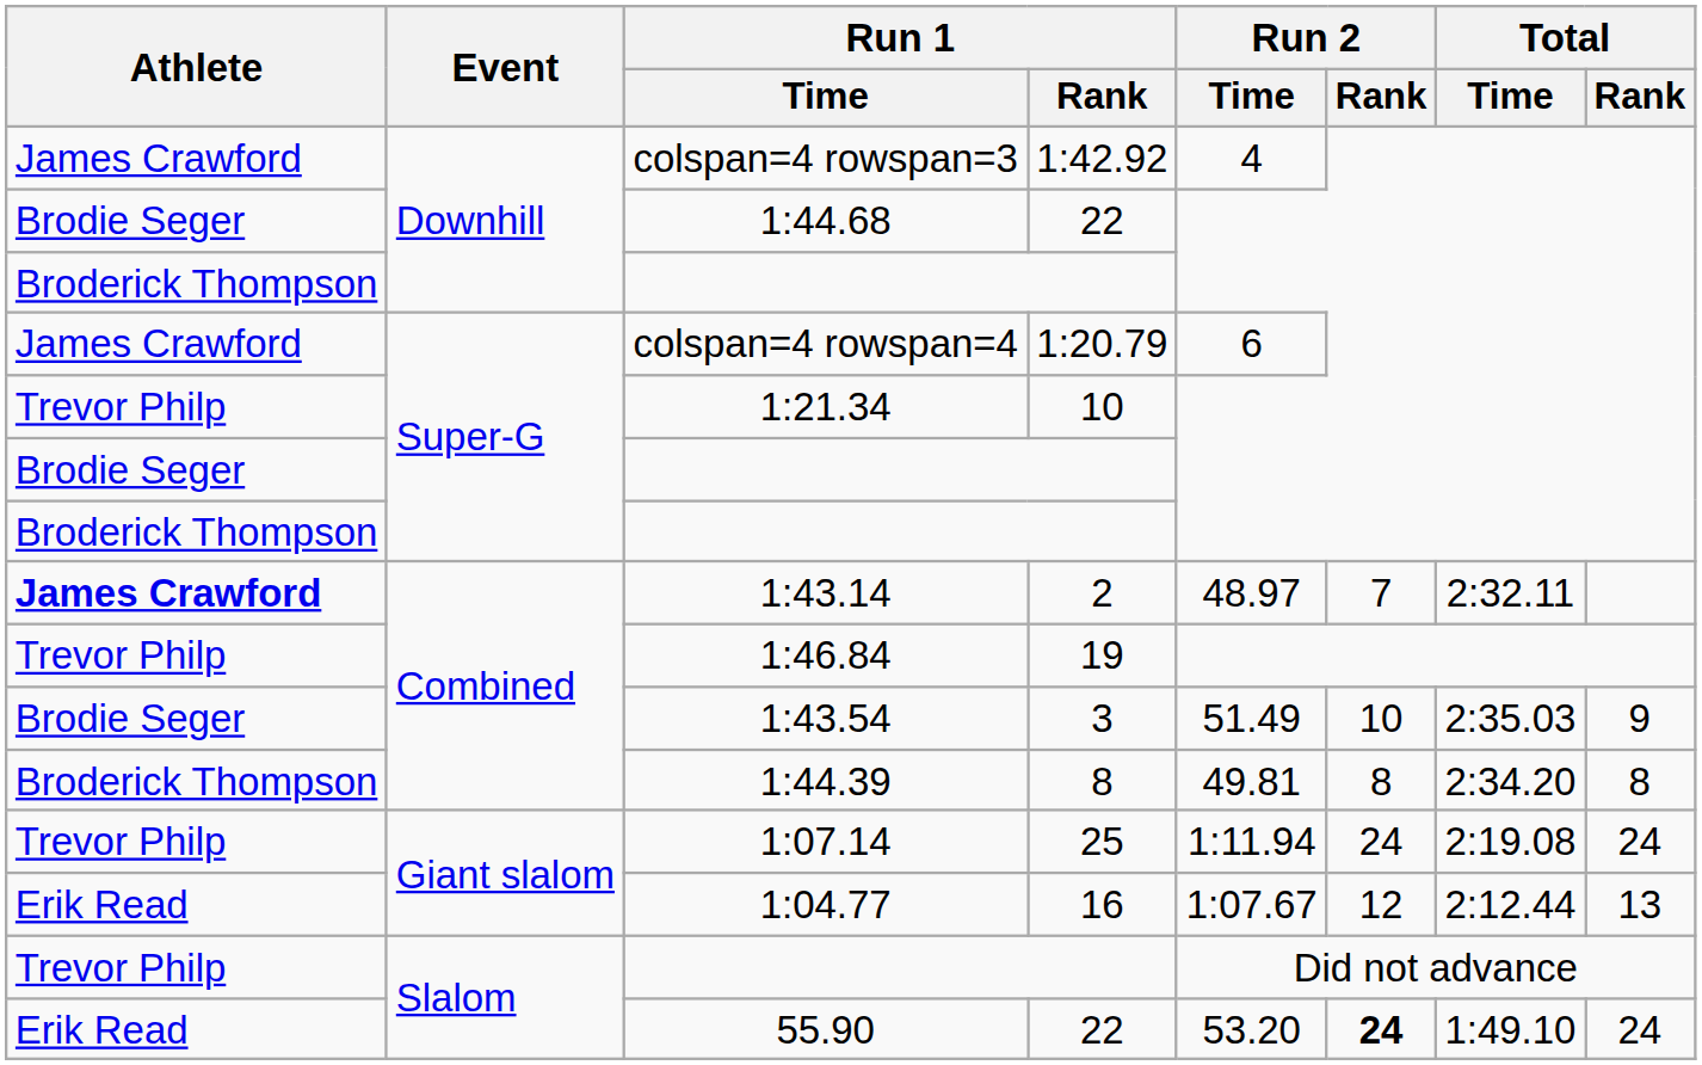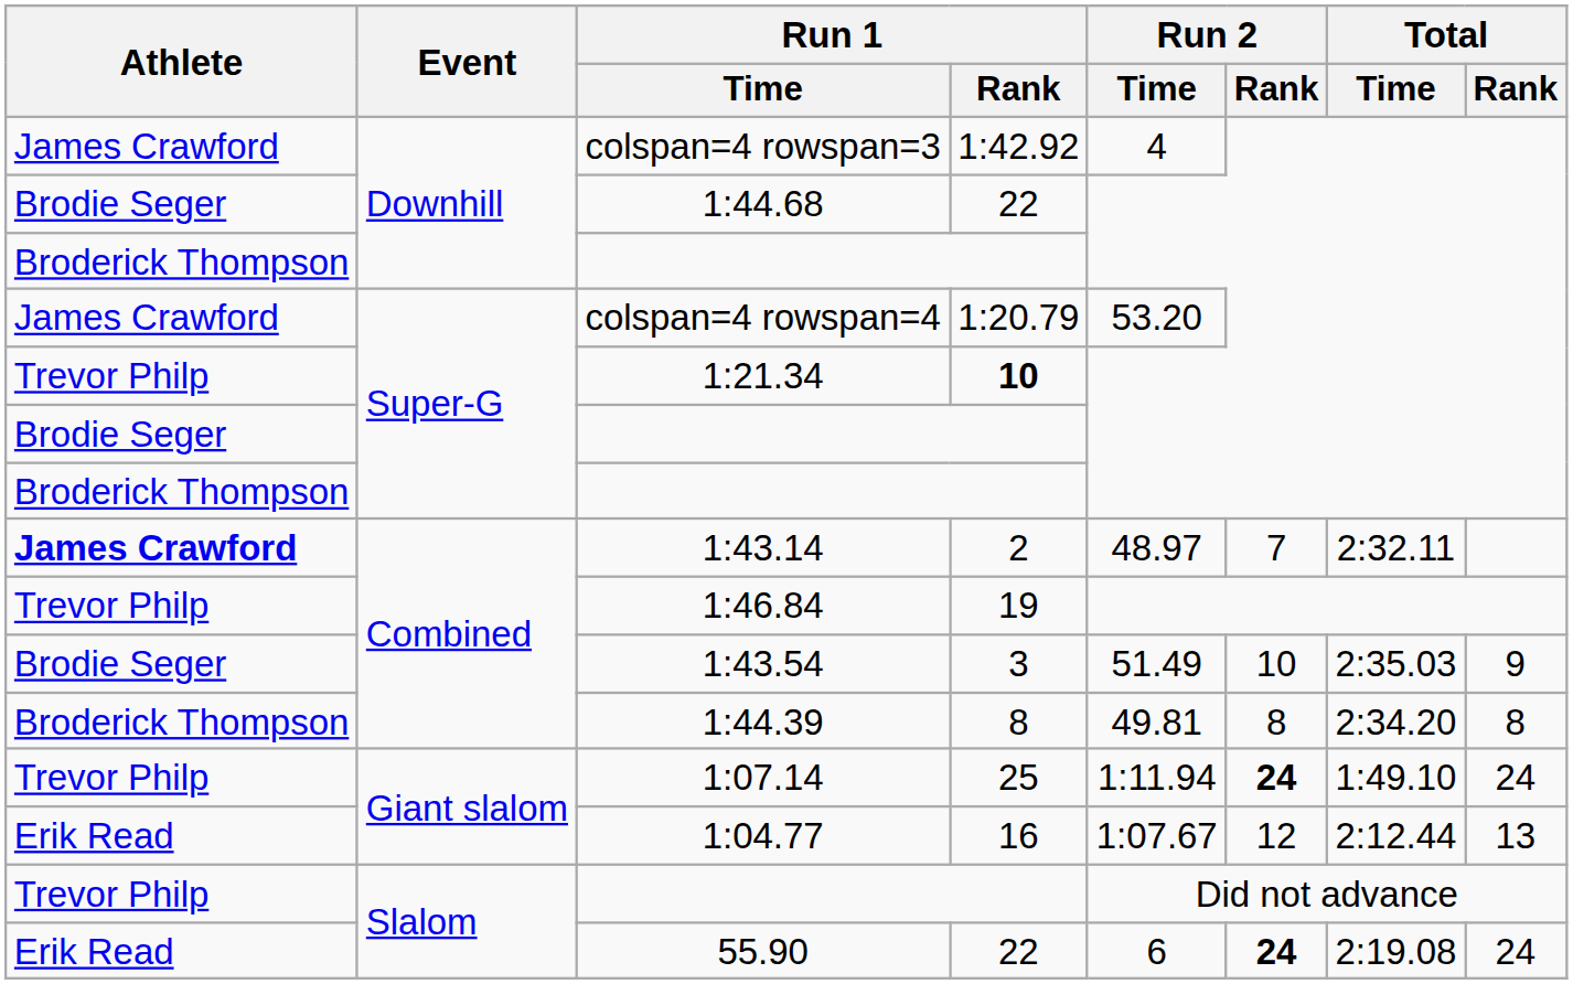colspan=4 rowspan=4 | Run 2 / Time: 6 -> 53.20
1:21.34 | Run 1 / Rank: normal -> bold
1:07.14 | Run 2 / Rank: normal -> bold
1:07.14 | Total / Time: 2:19.08 -> 1:49.10
55.90 | Run 2 / Time: 53.20 -> 6
55.90 | Total / Time: 1:49.10 -> 2:19.08
